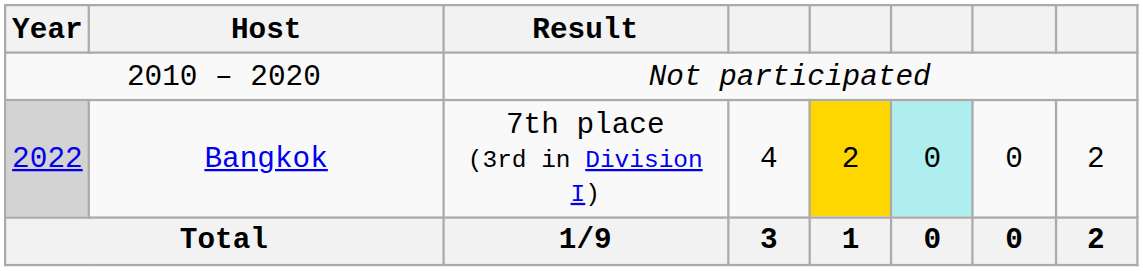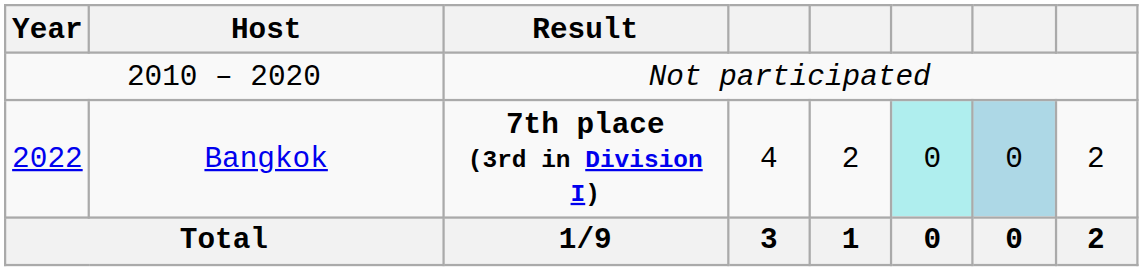Bangkok | Year: lightgrey background -> no background
Bangkok | Result: normal -> bold
Bangkok | column 5: gold background -> no background
Bangkok | column 7: no background -> lightblue background
